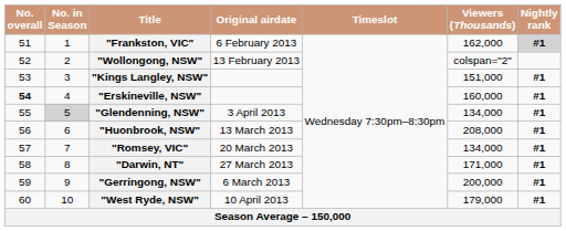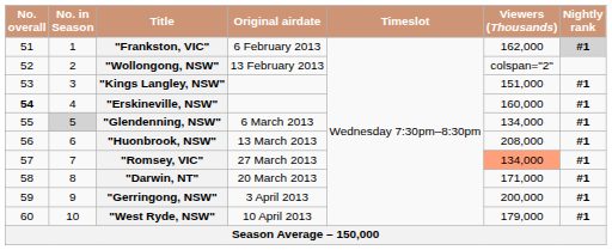"Glendenning, NSW" | Original airdate: 3 April 2013 -> 6 March 2013
"Romsey, VIC" | Original airdate: 20 March 2013 -> 27 March 2013
"Romsey, VIC" | Viewers (Thousands): no background -> lightsalmon background
"Darwin, NT" | Original airdate: 27 March 2013 -> 20 March 2013
"Gerringong, NSW" | Original airdate: 6 March 2013 -> 3 April 2013
